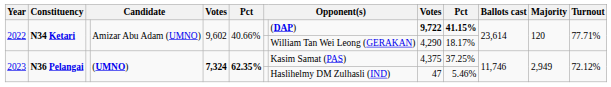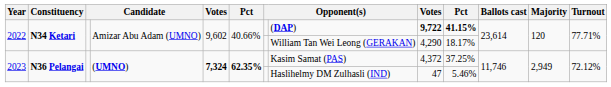row 4 | column 9: 4,375 -> 4,372
